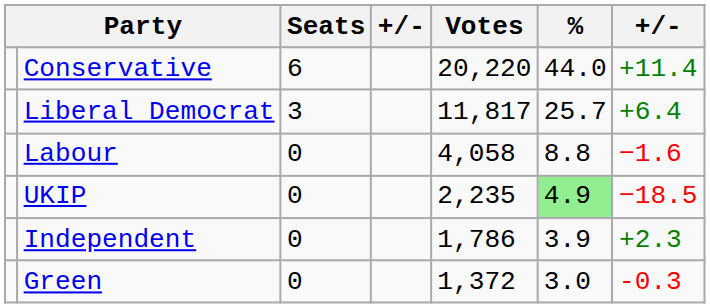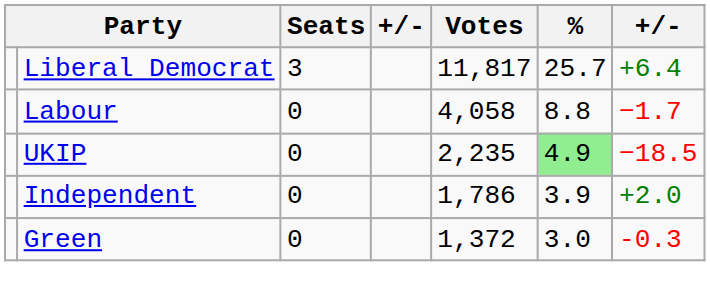- row: Conservative | 6 | 20,220 | 44.0 | +11.4
Labour | column 7: −1.6 -> −1.7
Independent | column 7: +2.3 -> +2.0
